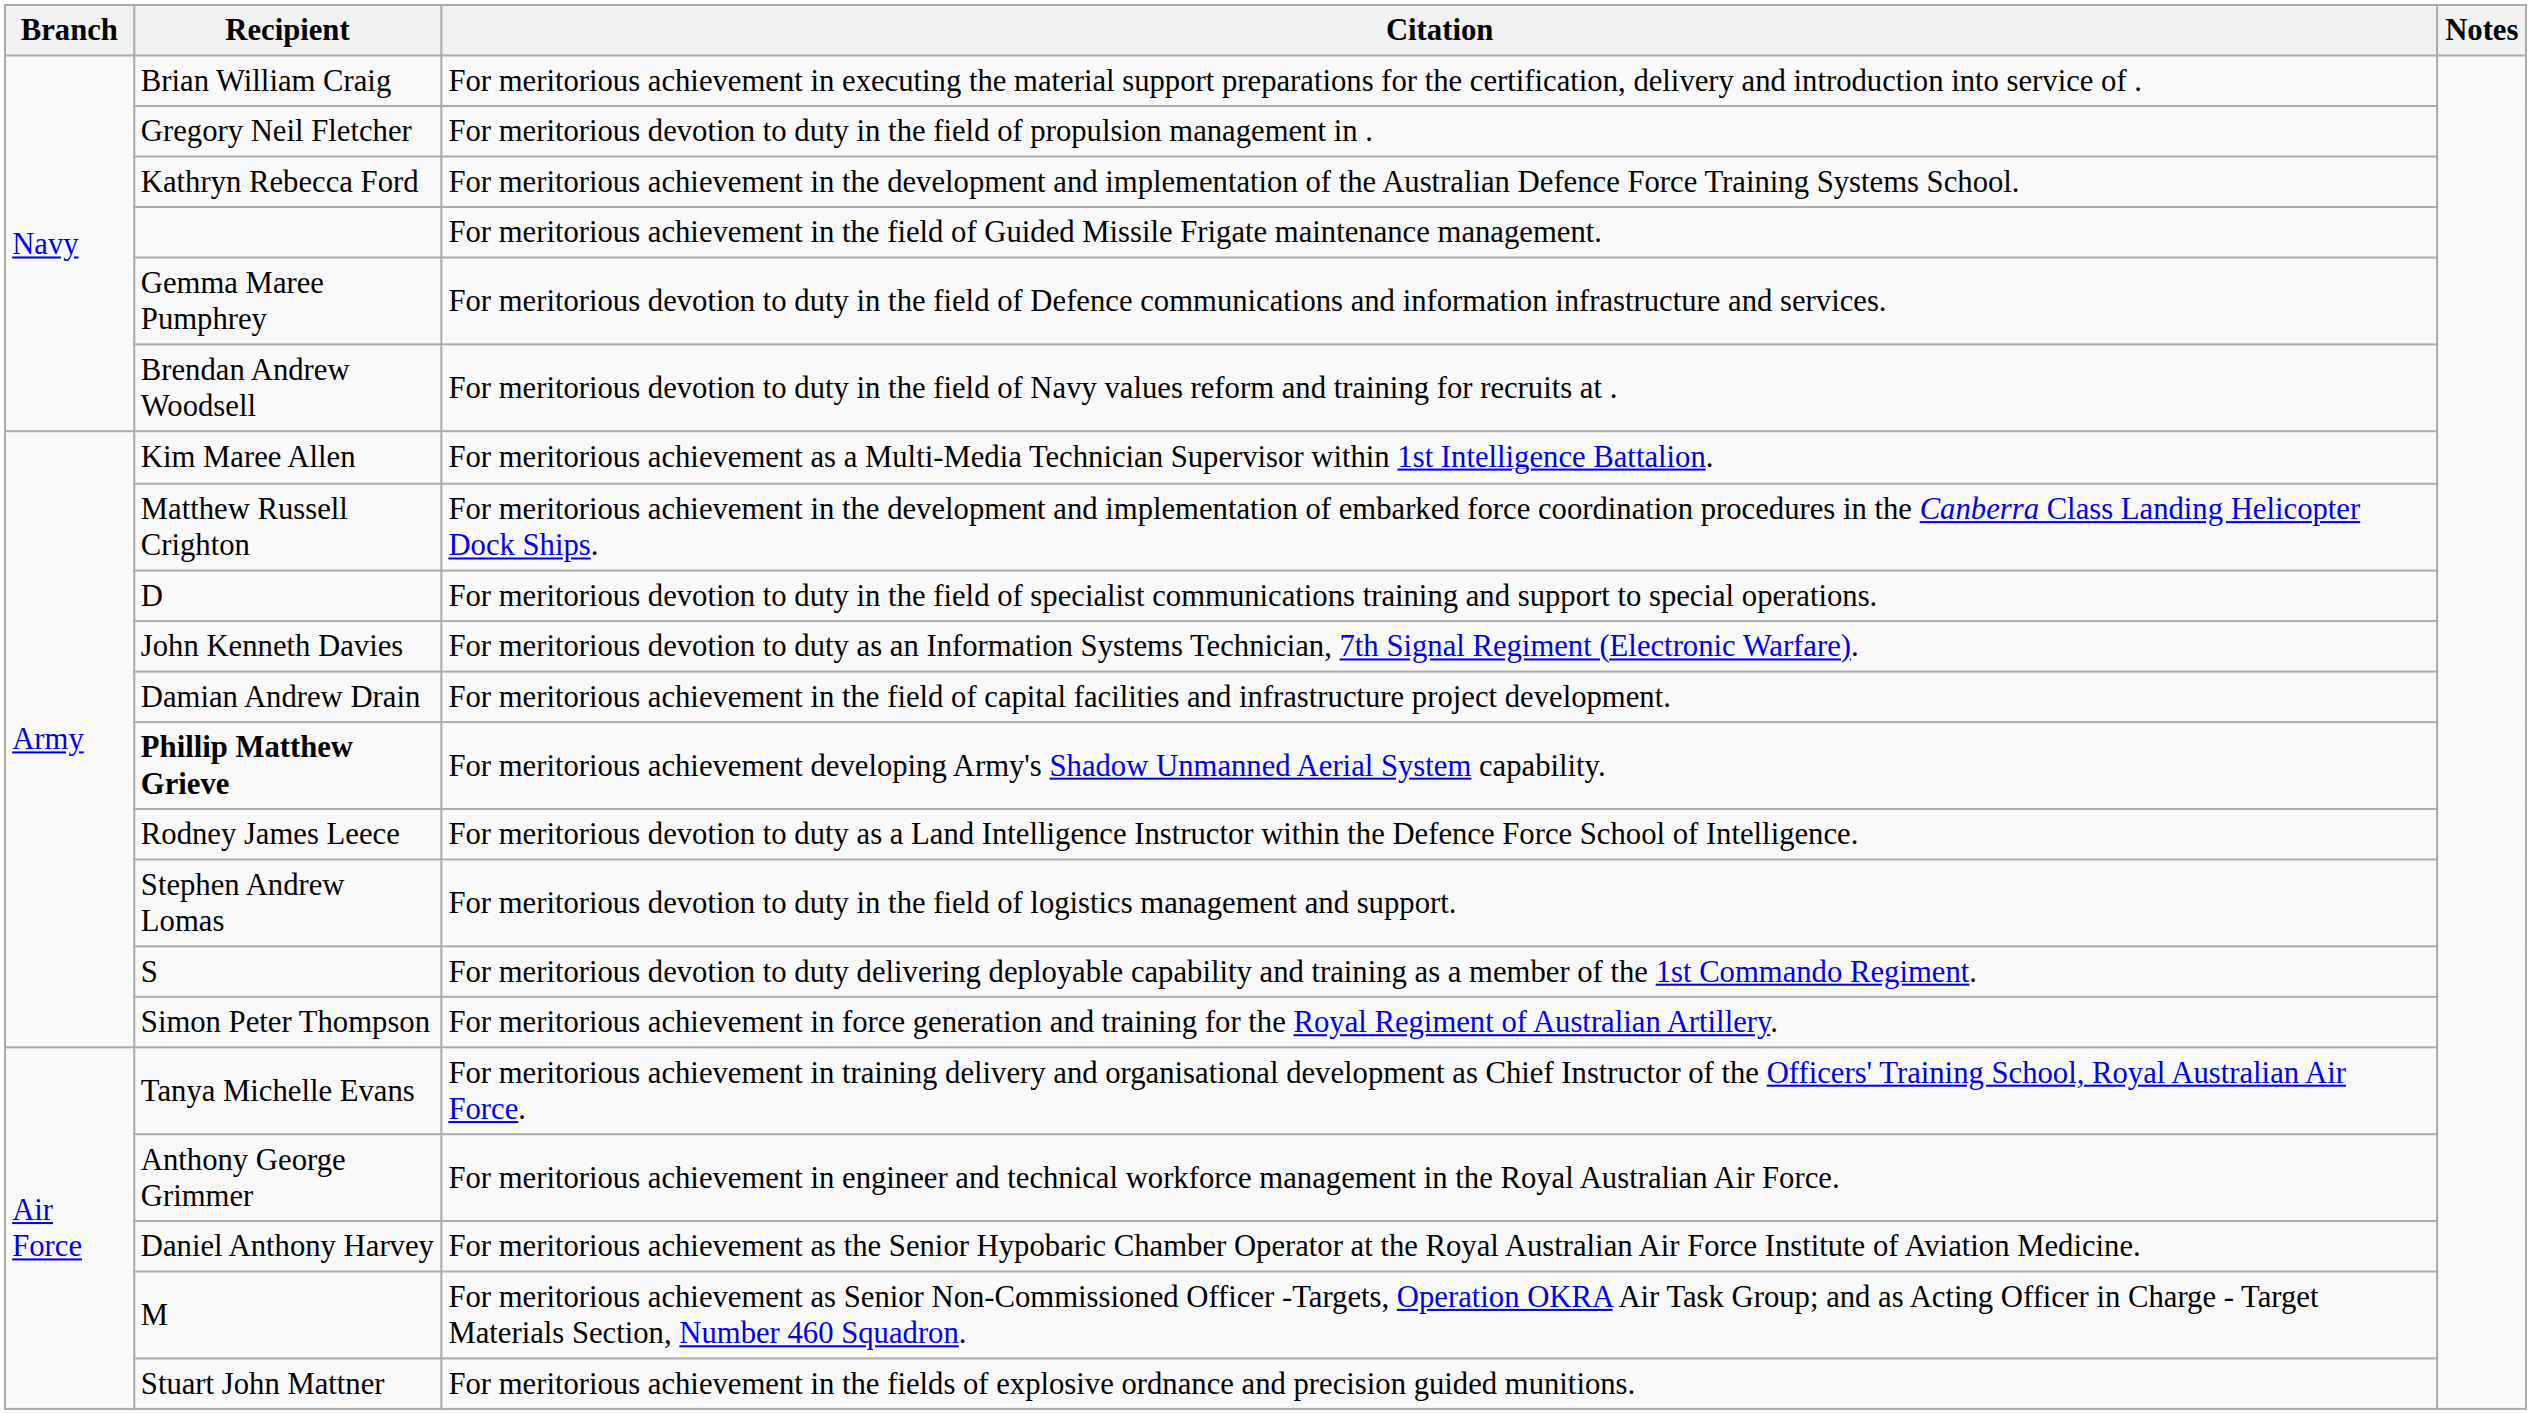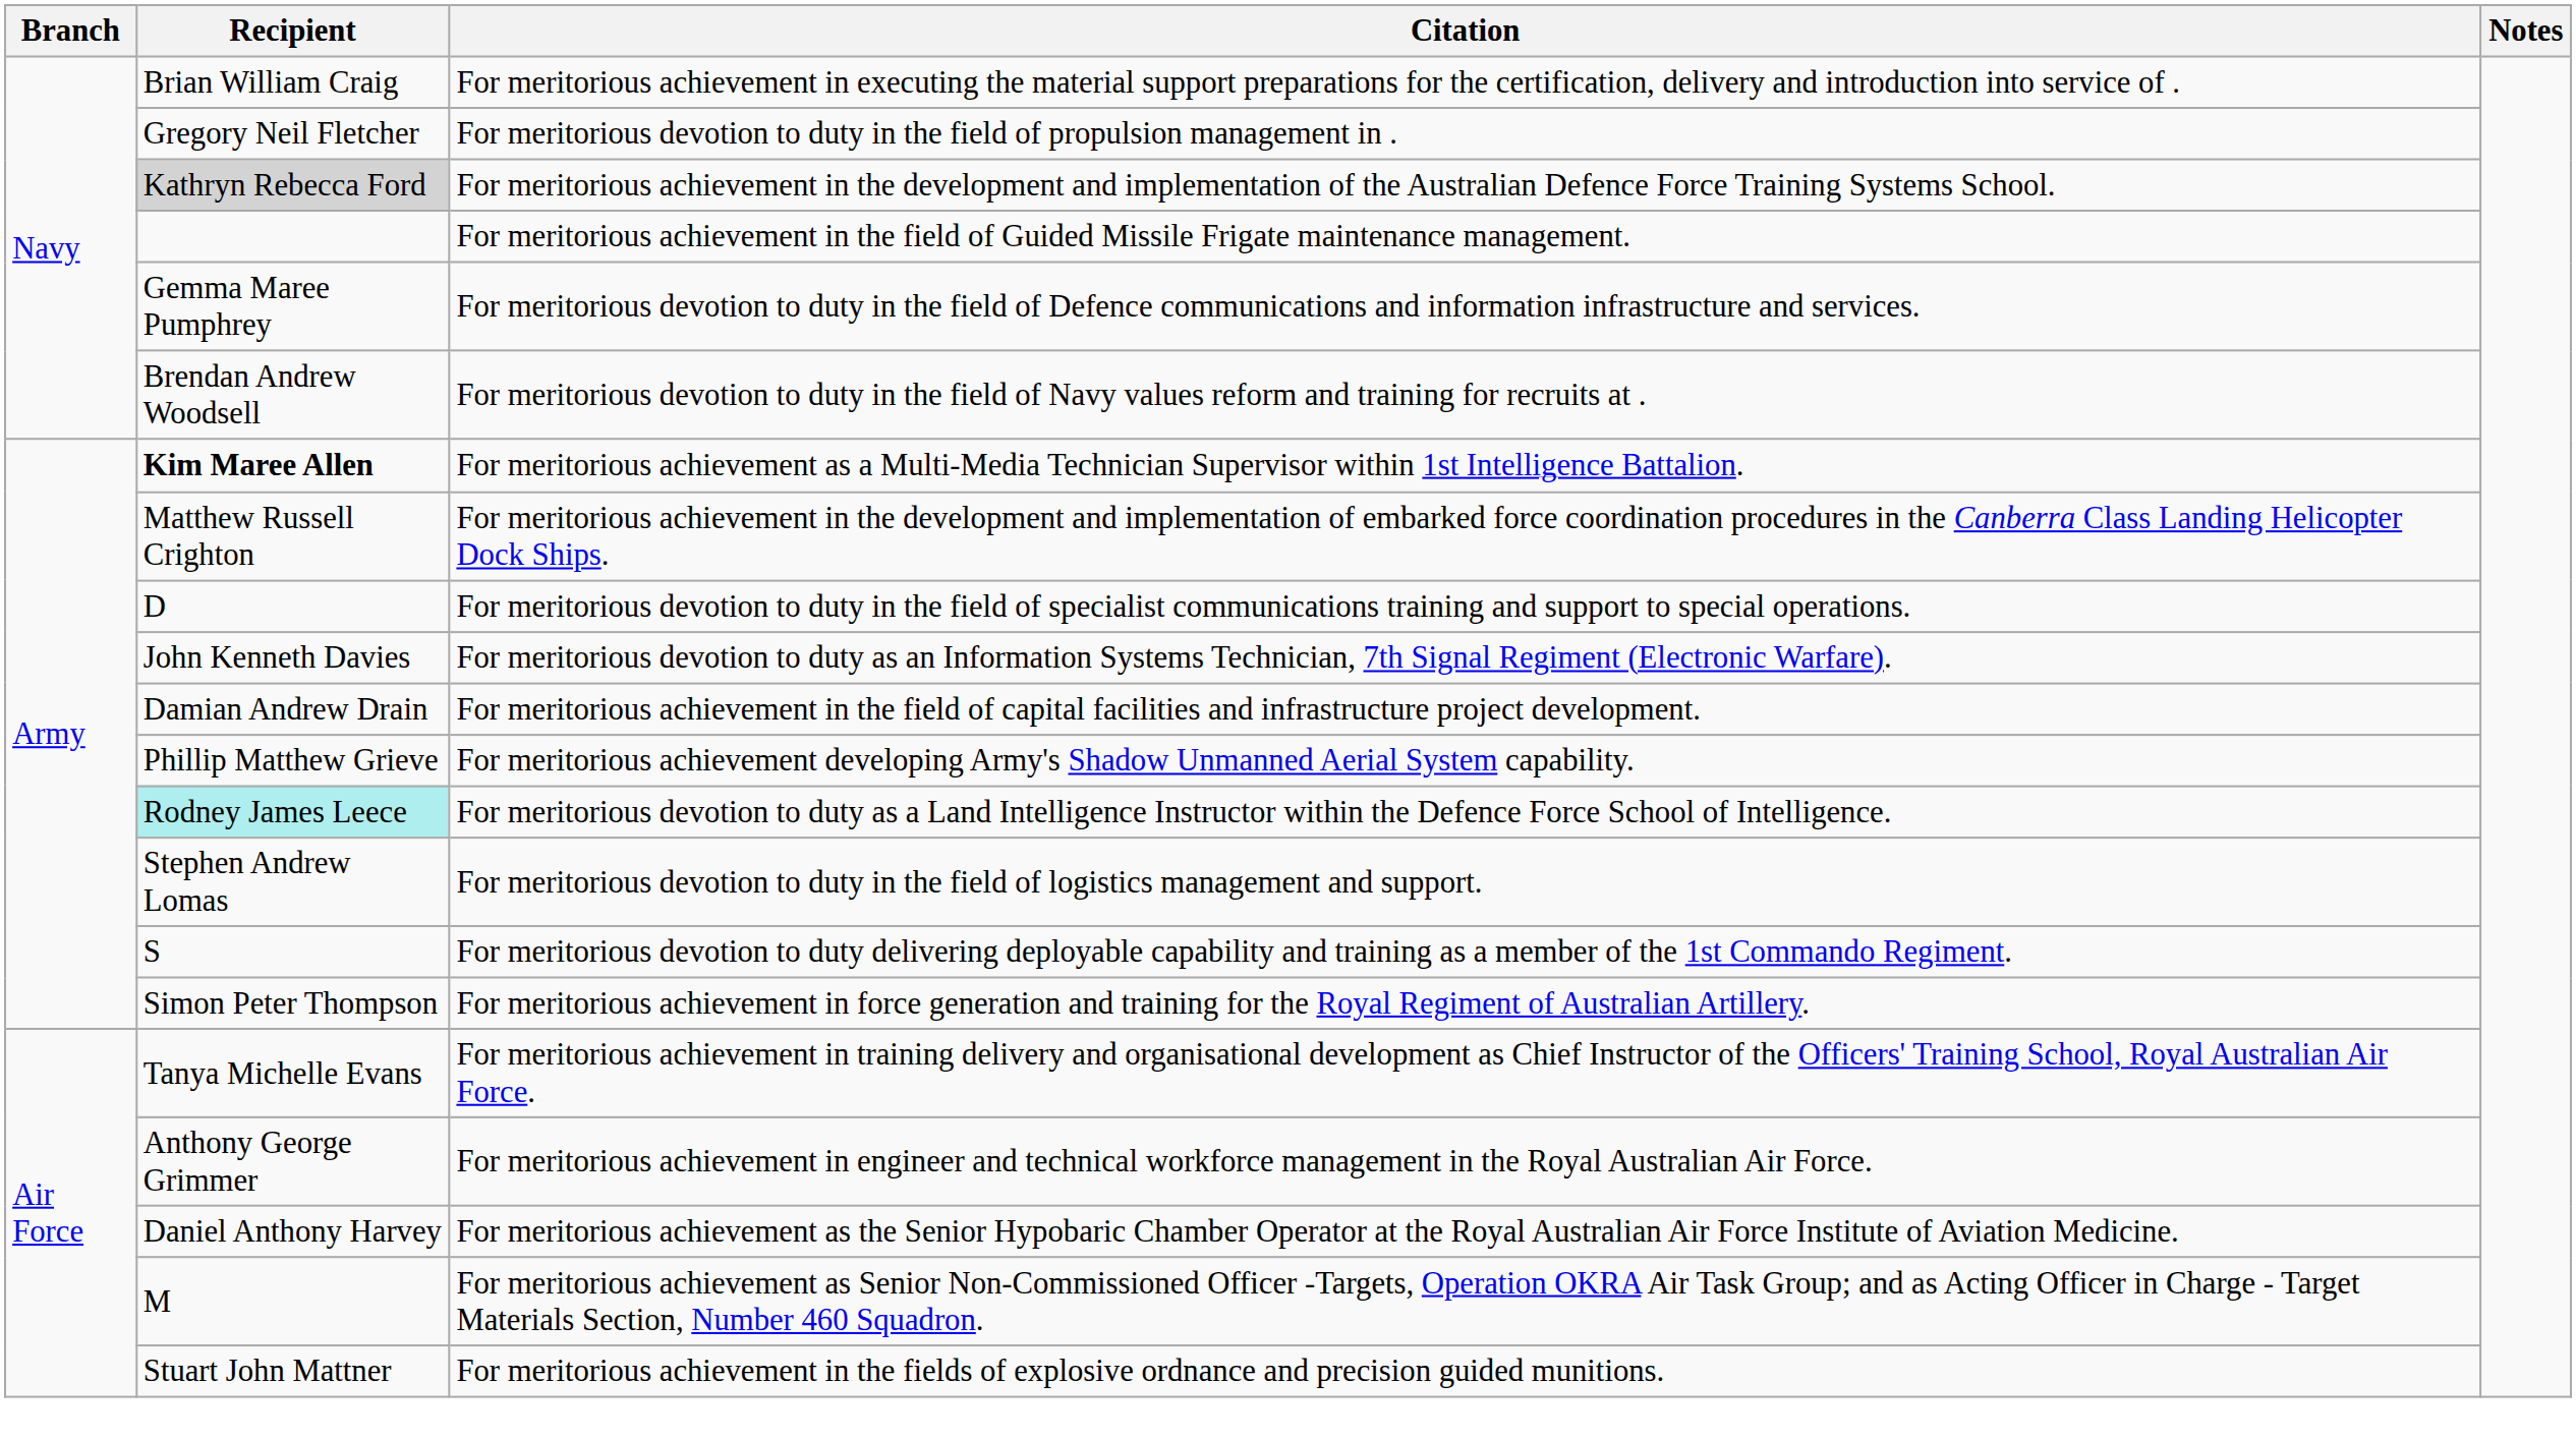Kathryn Rebecca Ford | Recipient: no background -> lightgrey background
Kim Maree Allen | Recipient: normal -> bold
Phillip Matthew Grieve | Recipient: bold -> normal
Rodney James Leece | Recipient: no background -> paleturquoise background
